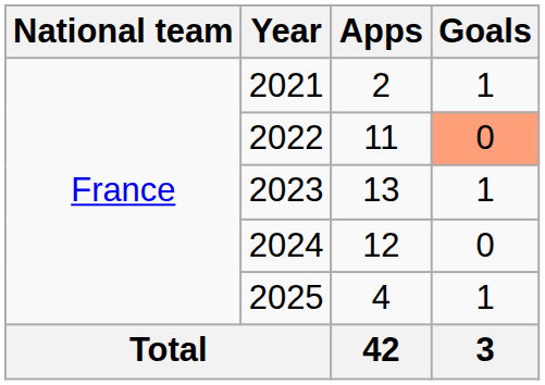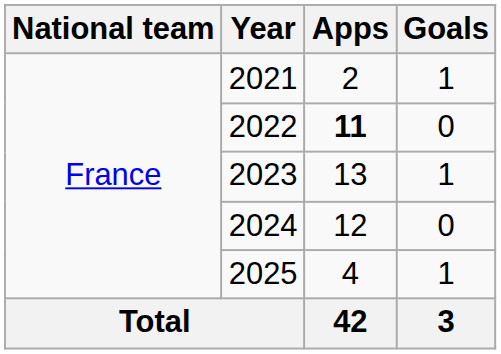2022 | Apps: normal -> bold
2022 | Goals: lightsalmon background -> no background
